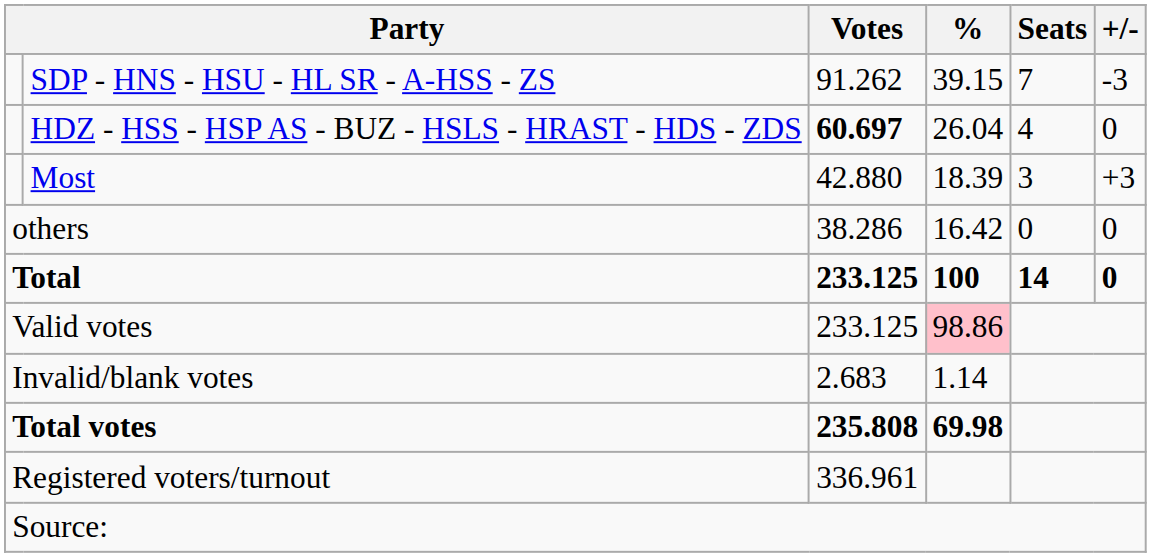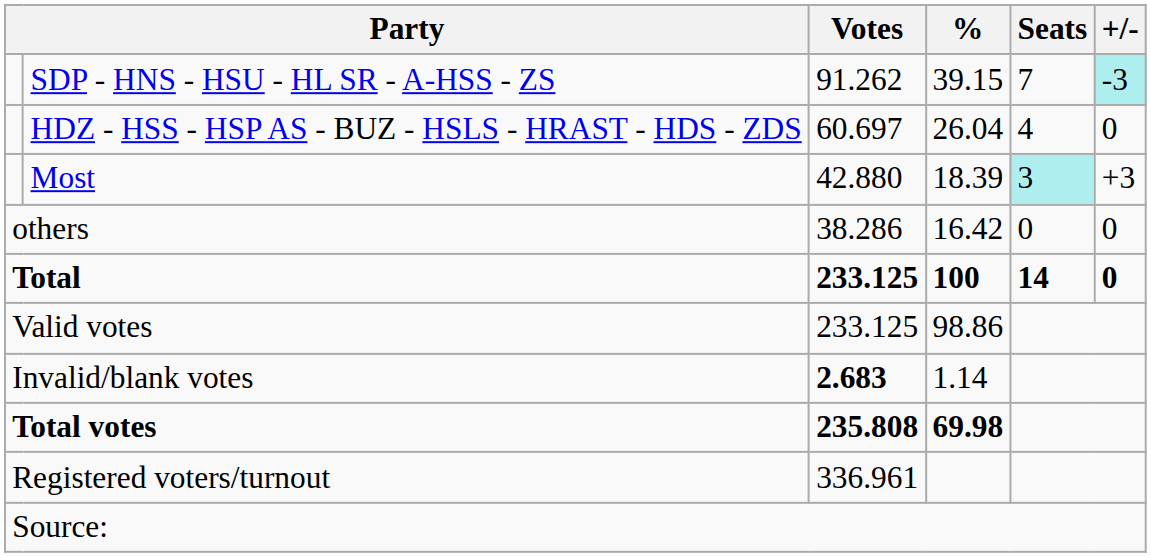SDP - HNS - HSU - HL SR - A-HSS - ZS | +/-: no background -> paleturquoise background
HDZ - HSS - HSP AS - BUZ - HSLS - HRAST - HDS - ZDS | Votes: bold -> normal
Most | Seats: no background -> paleturquoise background
Valid votes | %: pink background -> no background
Invalid/blank votes | Votes: normal -> bold
